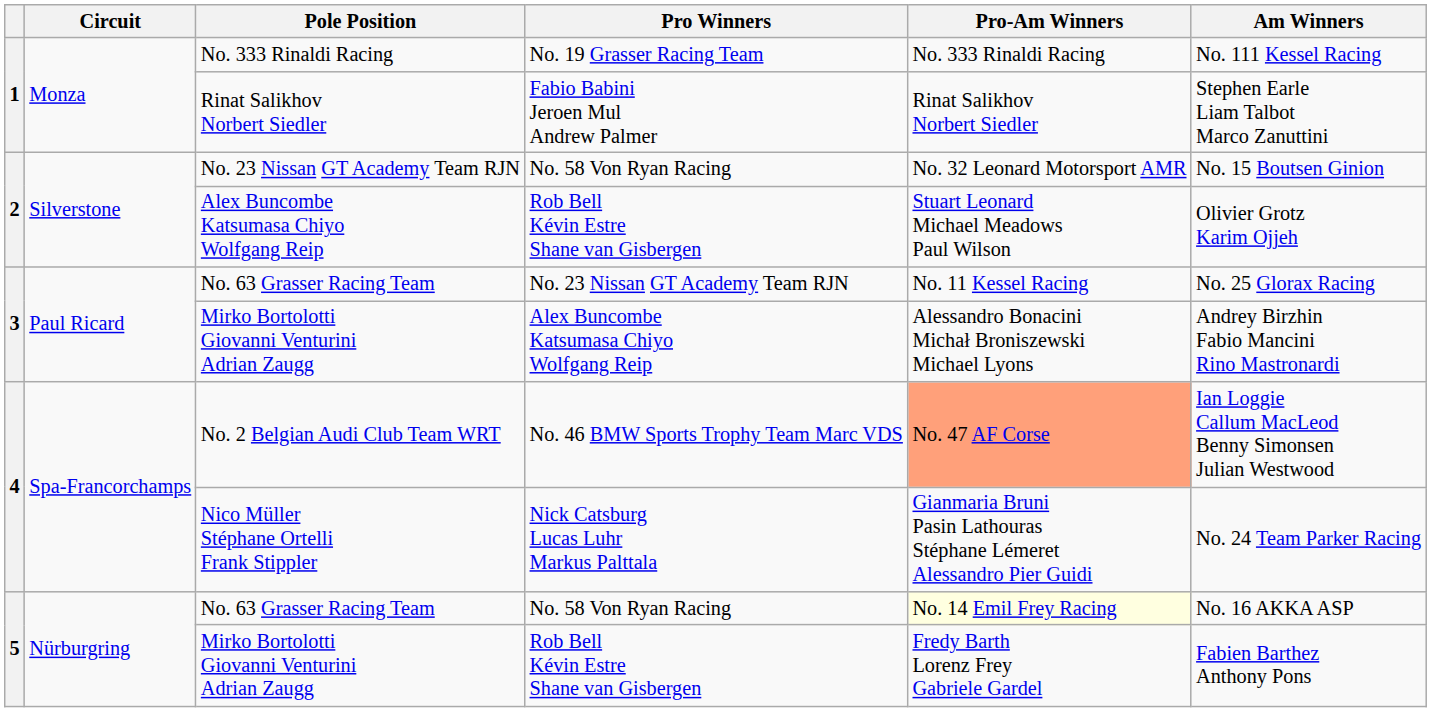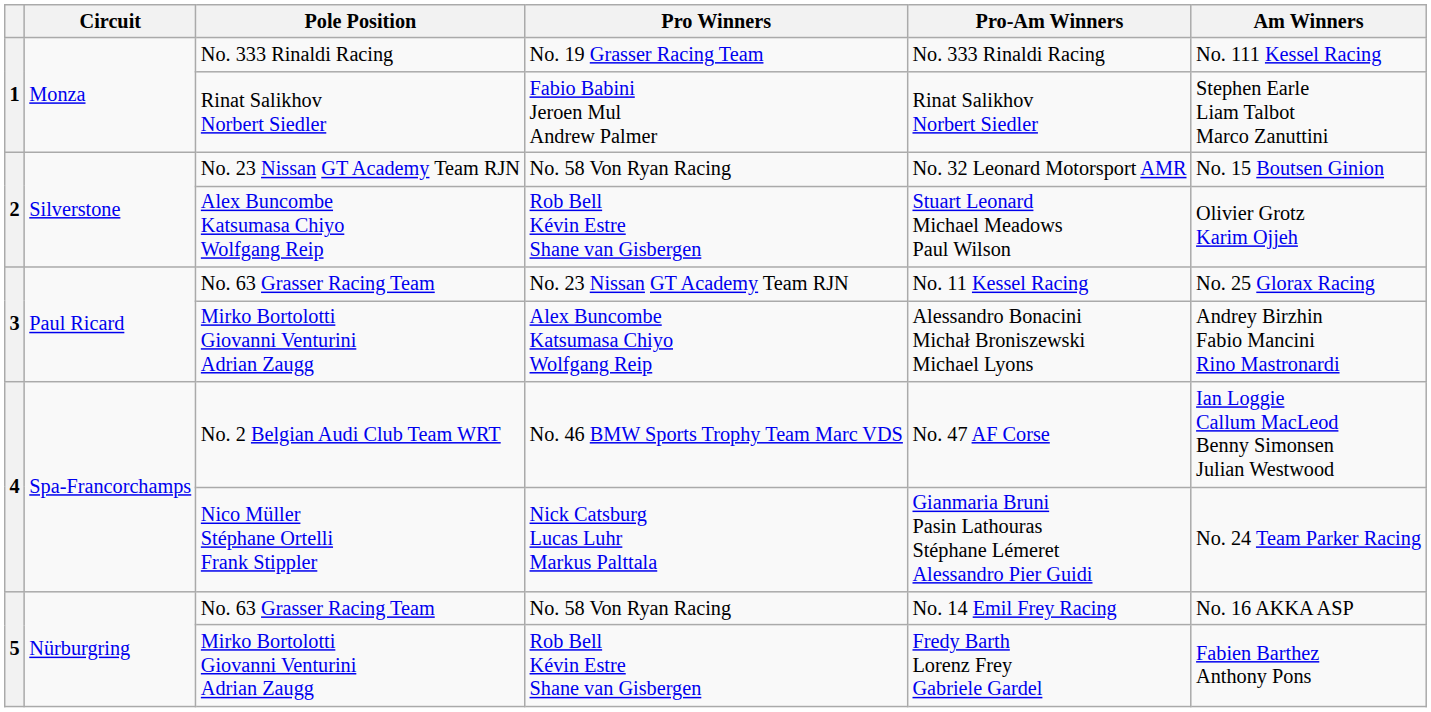No. 2 Belgian Audi Club Team WRT | Pro-Am Winners: lightsalmon background -> no background
No. 63 Grasser Racing Team / No. 58 Von Ryan Racing | Pro-Am Winners: lightyellow background -> no background
